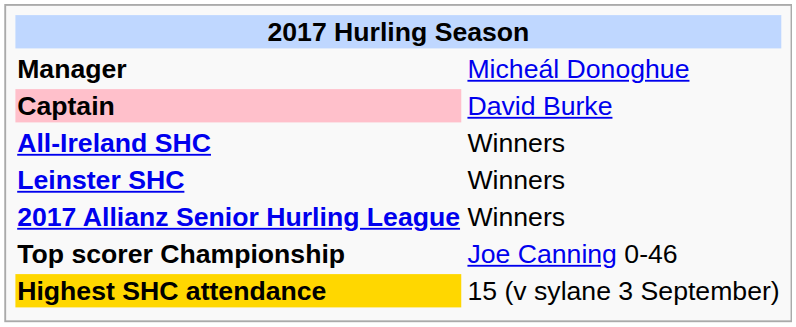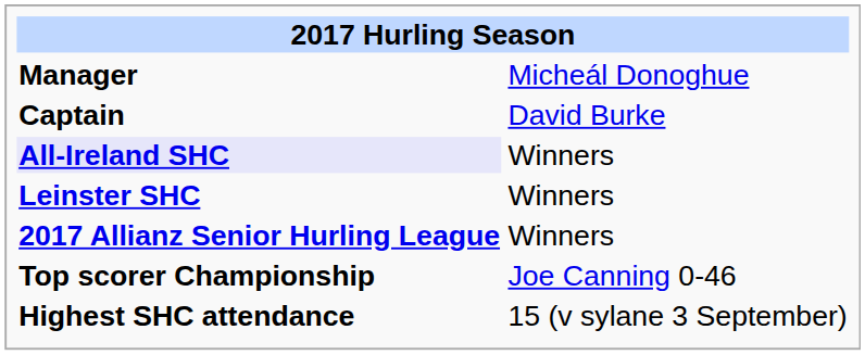Captain | column 1: pink background -> no background
All-Ireland SHC | column 1: no background -> lavender background
Highest SHC attendance | column 1: gold background -> no background
